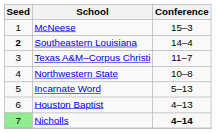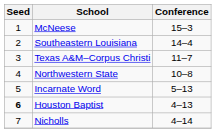Southeastern Louisiana | Seed: bold -> normal
Houston Baptist | Seed: normal -> bold
Nicholls | Seed: lightgreen background -> no background
Nicholls | Conference: bold -> normal
